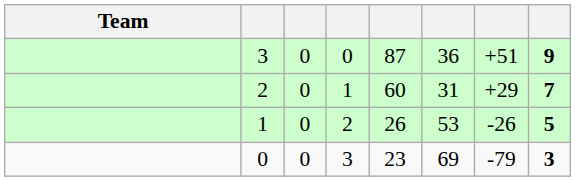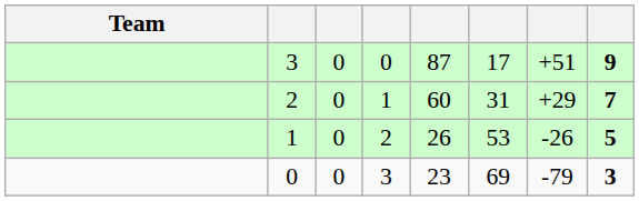row 2 | column 6: 36 -> 17
